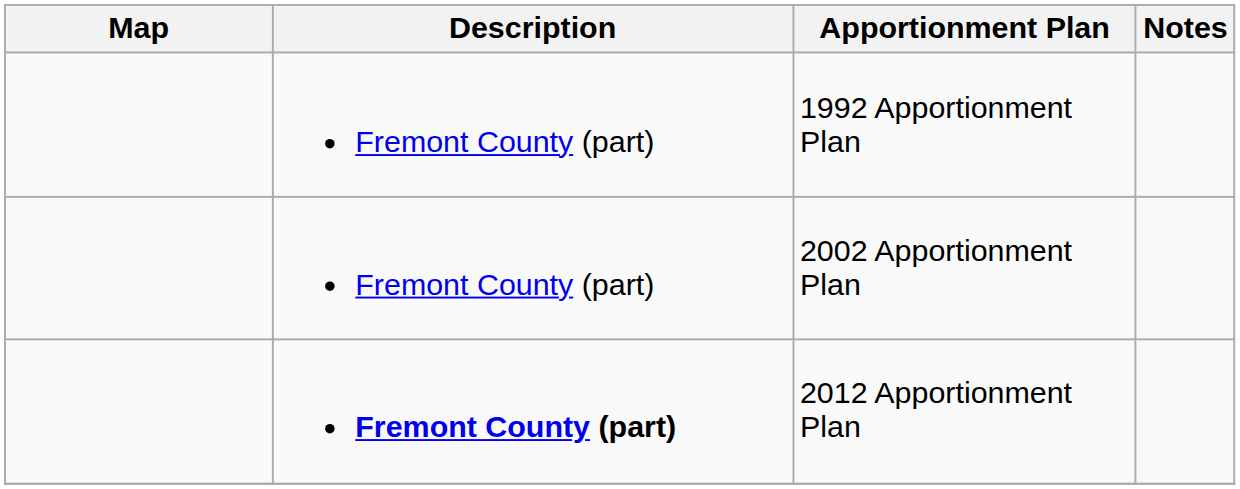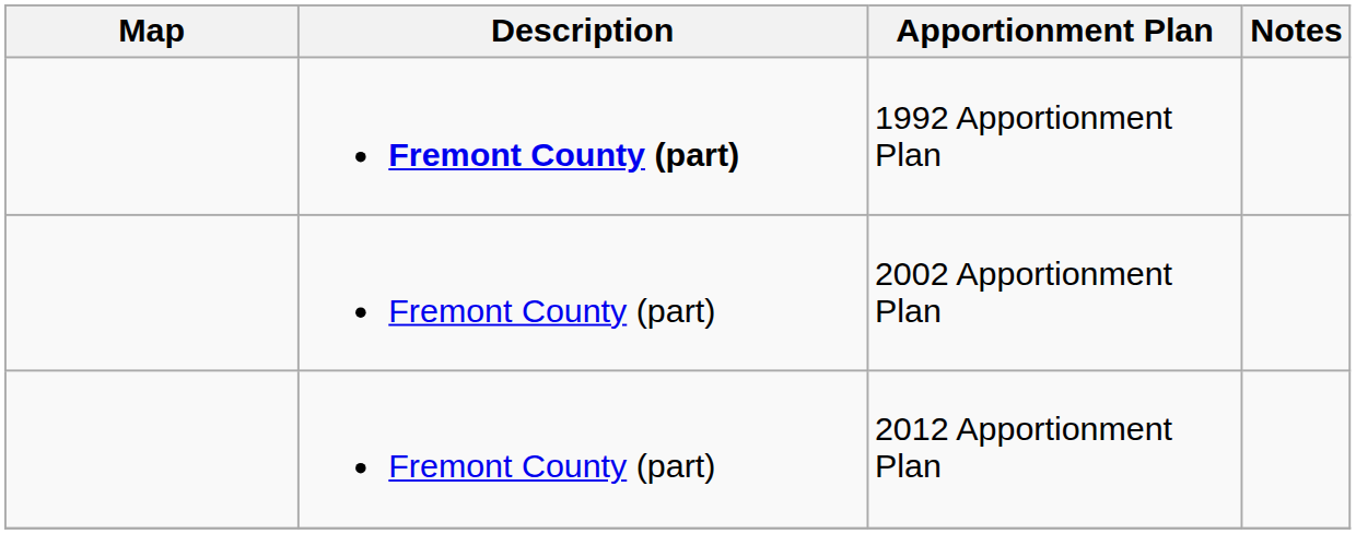1992 Apportionment Plan | Description: normal -> bold
2012 Apportionment Plan | Description: bold -> normal
